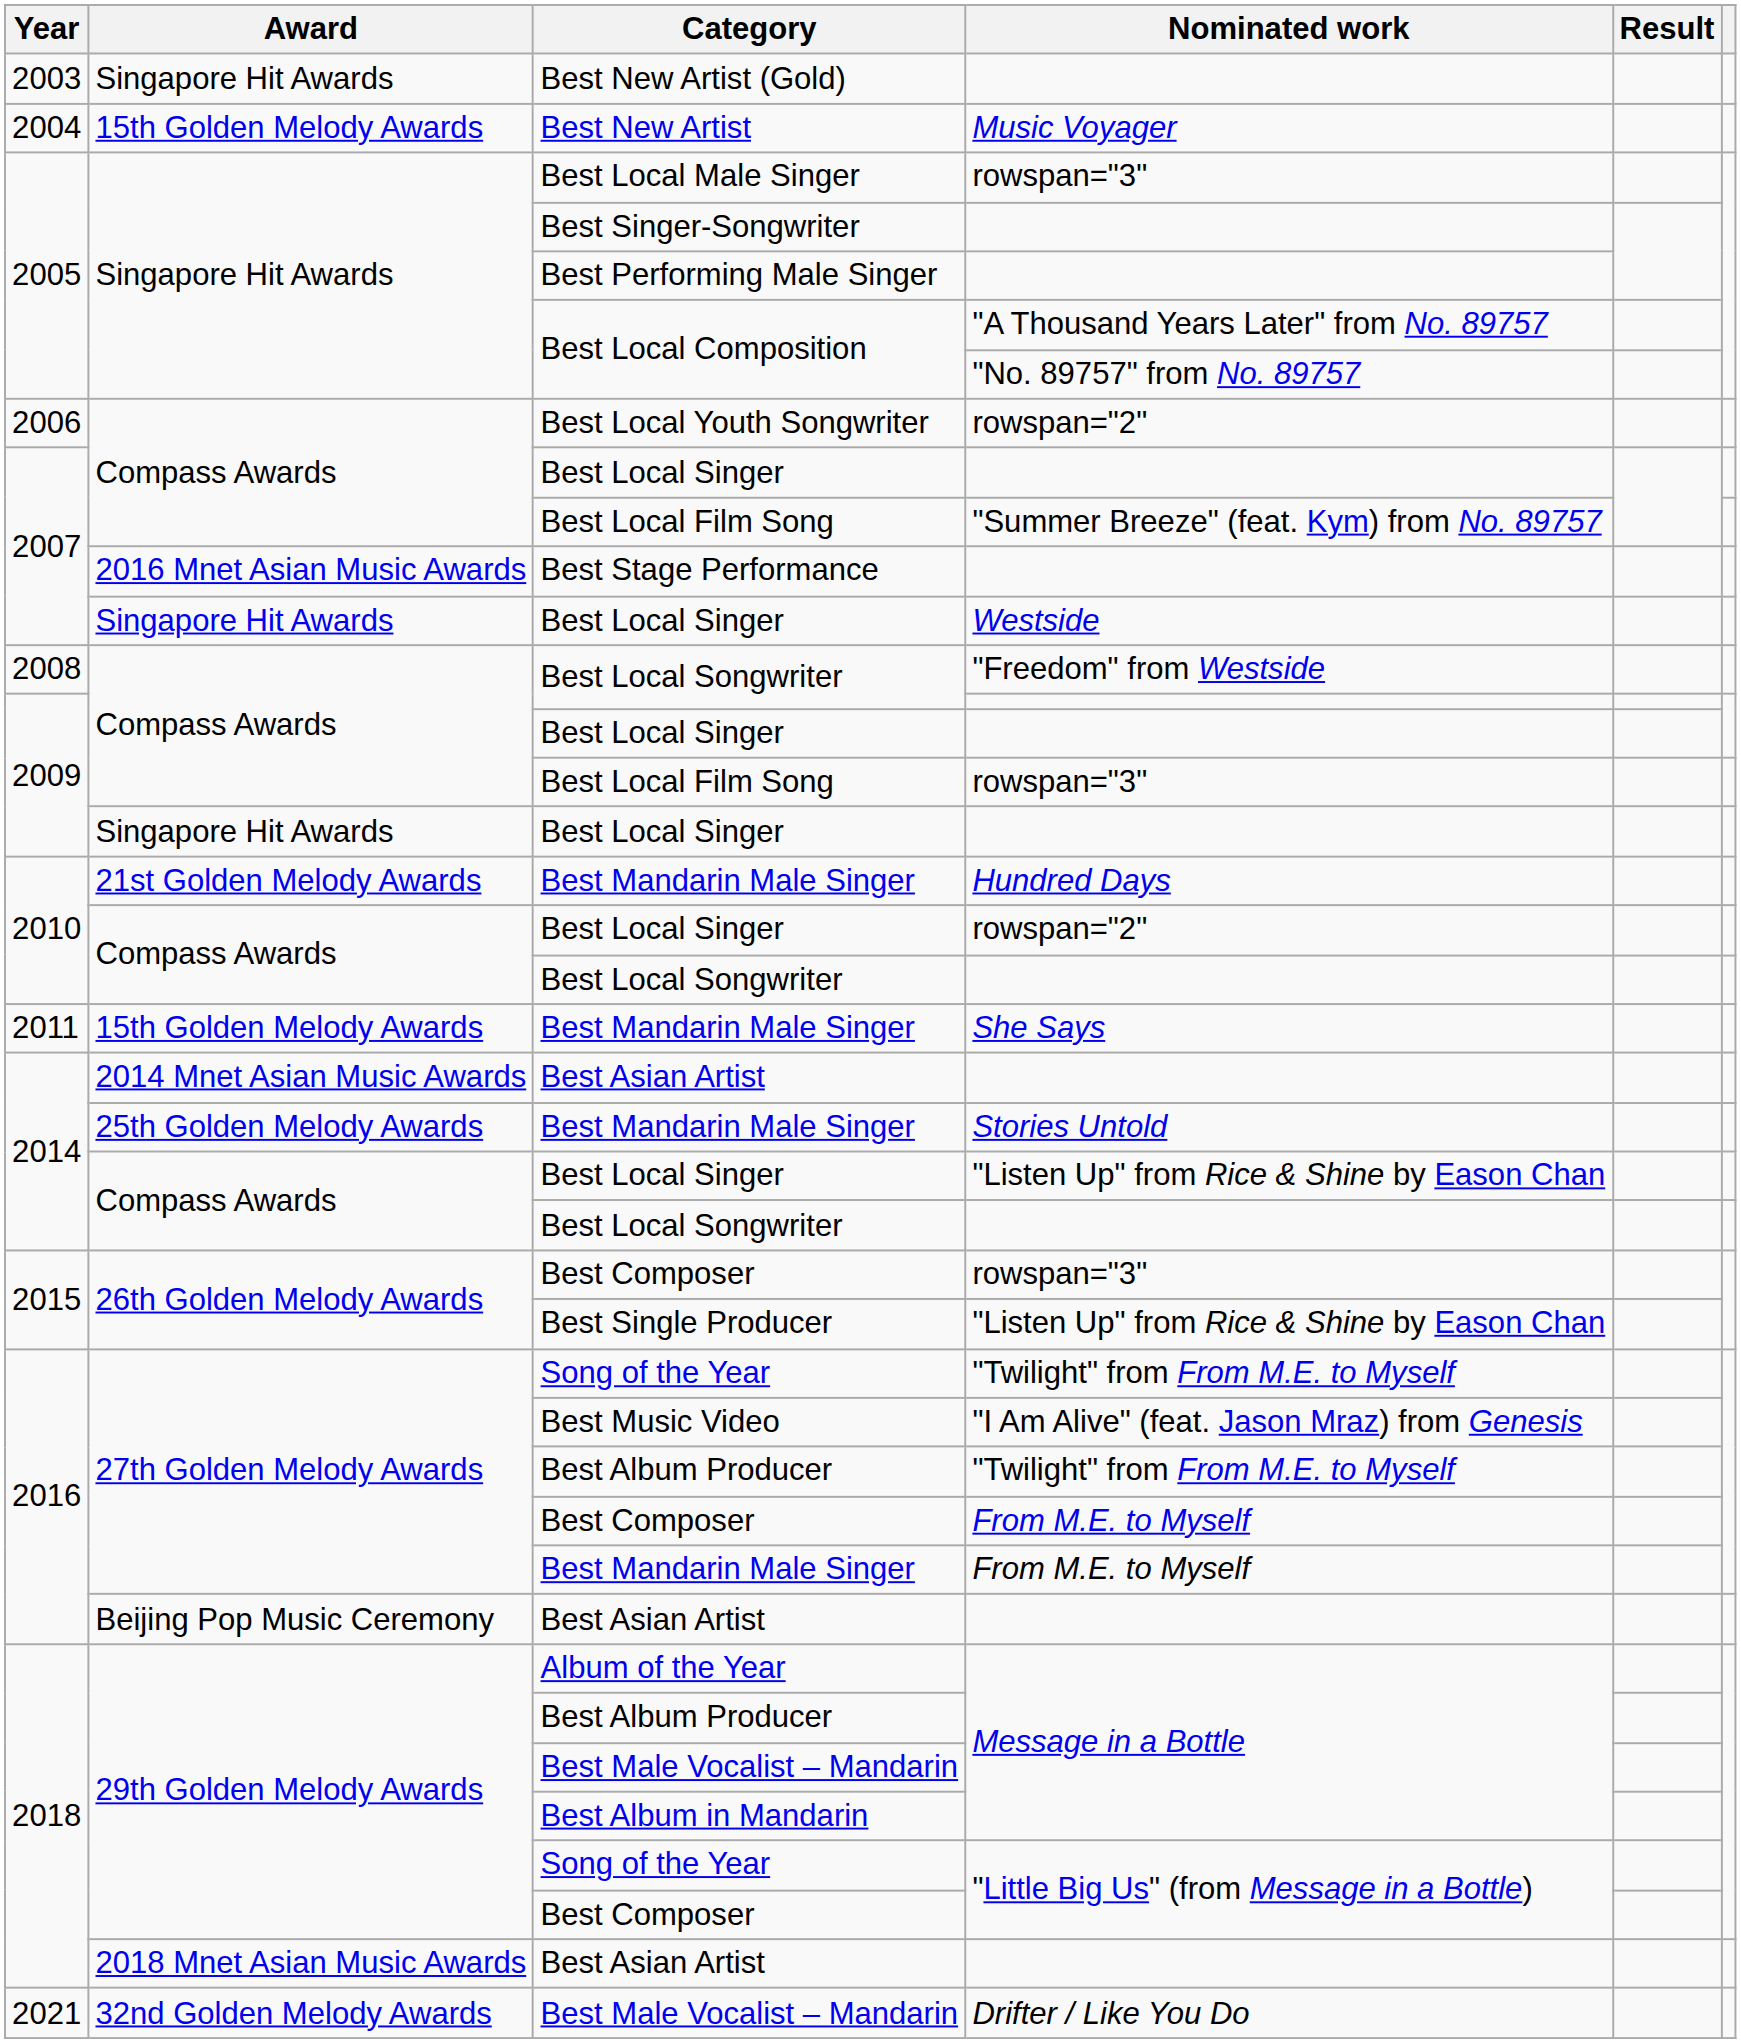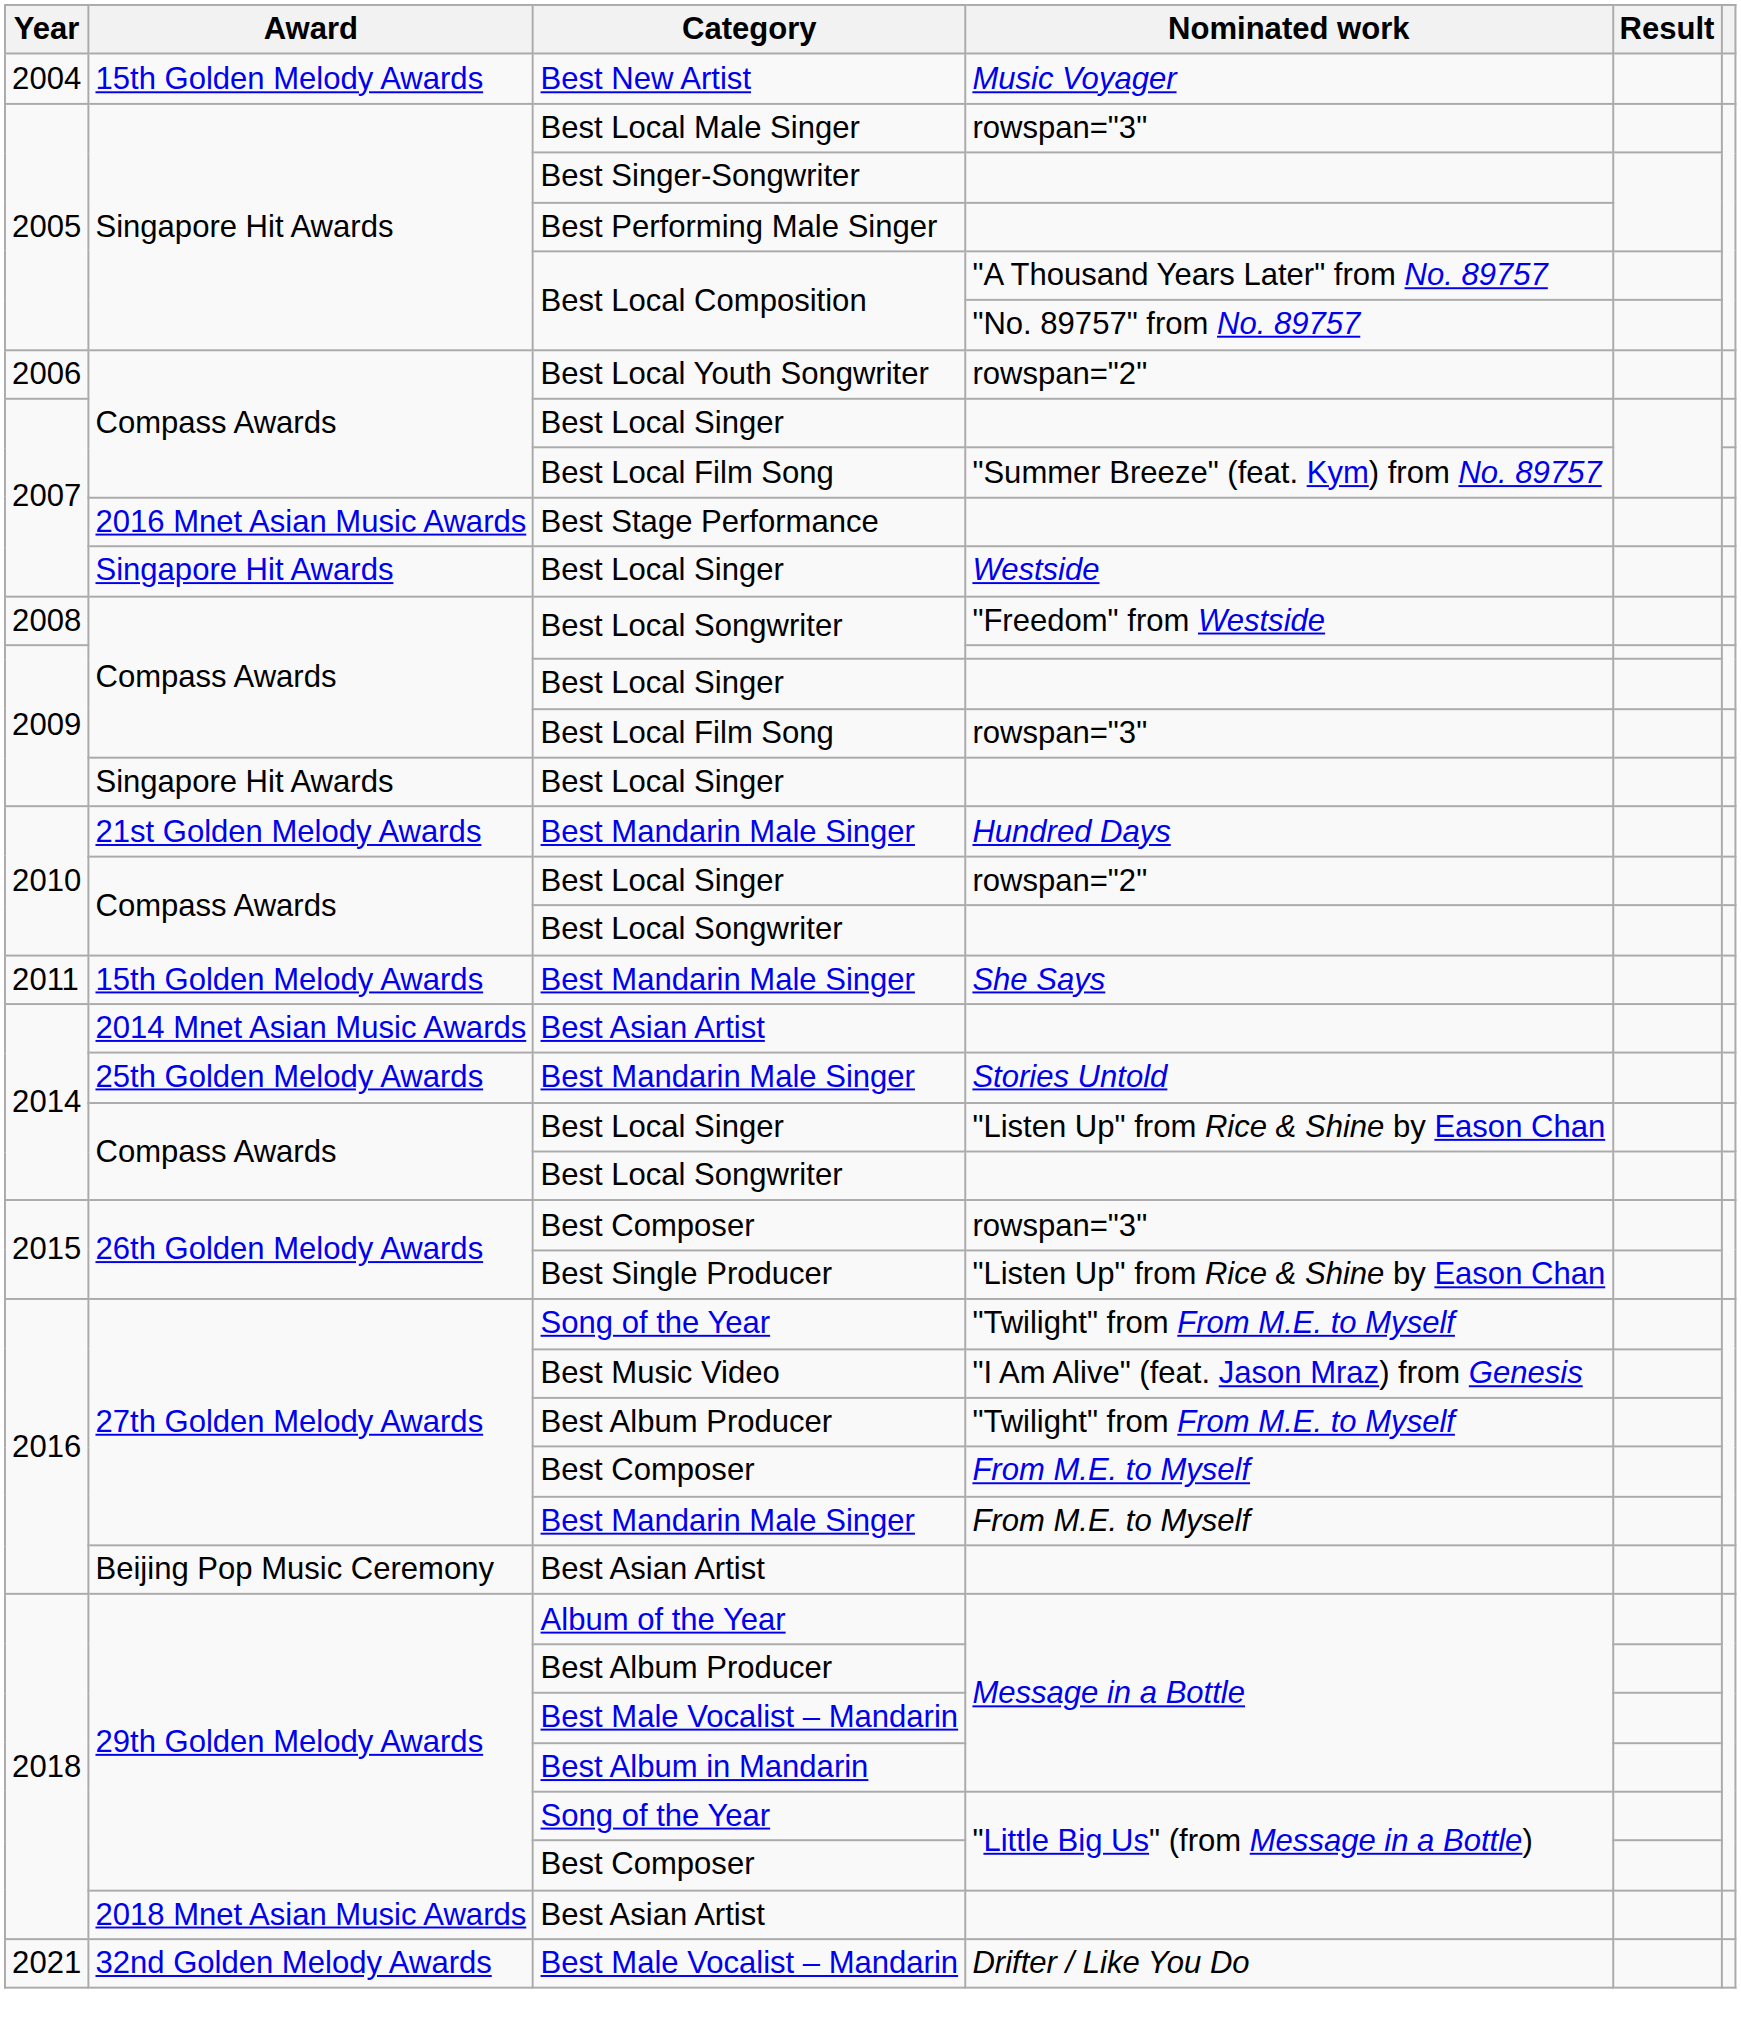- row: 2003 | Singapore Hit Awards | Best New Artist (Gold)
